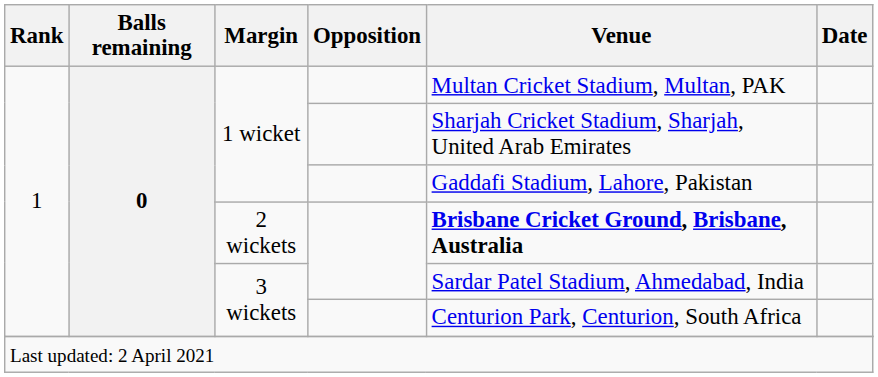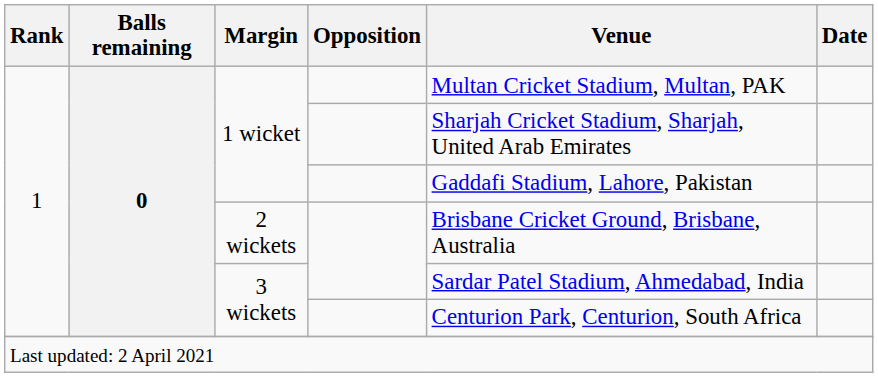2 wickets | Venue: bold -> normal
